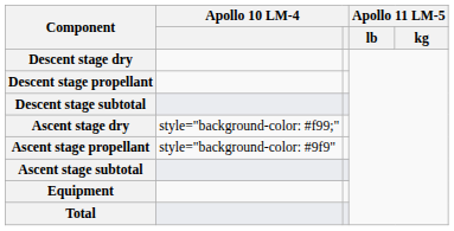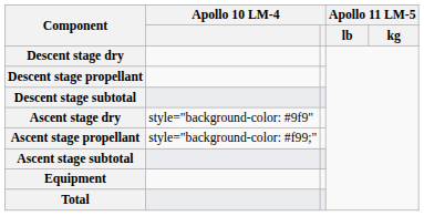Ascent stage dry | column 2: style="background-color: #f99;" -> style="background-color: #9f9"
Ascent stage propellant | column 2: style="background-color: #9f9" -> style="background-color: #f99;"
